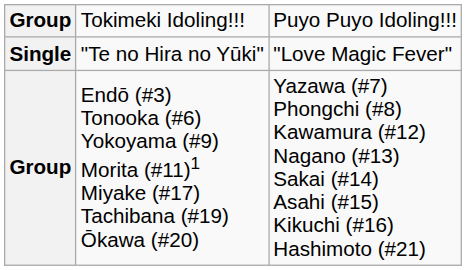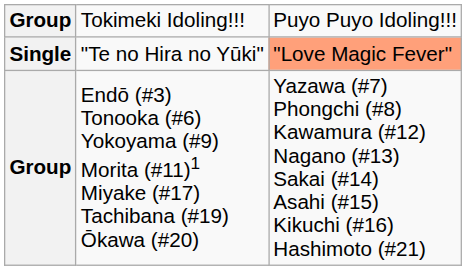Single | column 3: no background -> lightsalmon background
